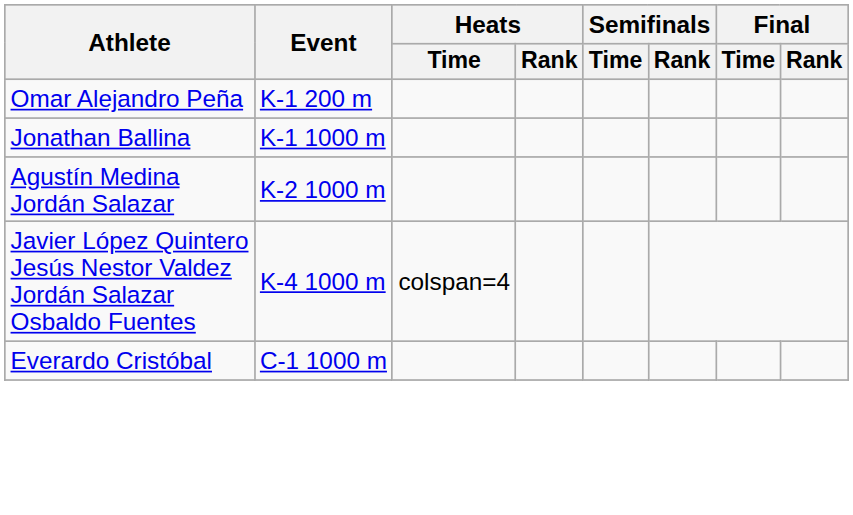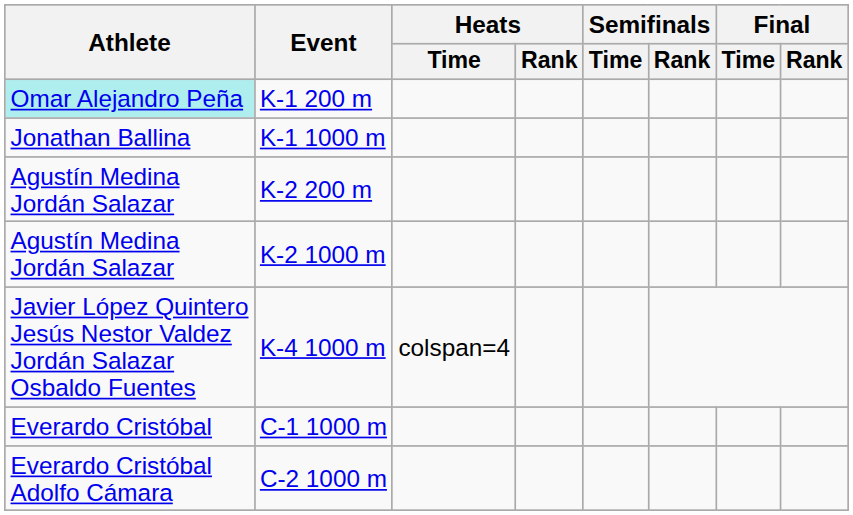K-1 200 m | Athlete: no background -> paleturquoise background
+ row: Agustín Medina Jordán Salazar | K-2 200 m
+ row: Everardo Cristóbal Adolfo Cámara | C-2 1000 m
